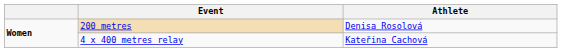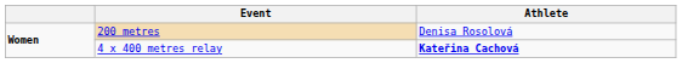4 x 400 metres relay | Athlete: normal -> bold
